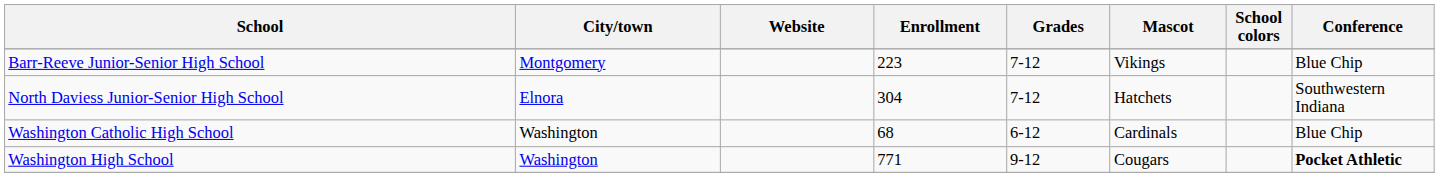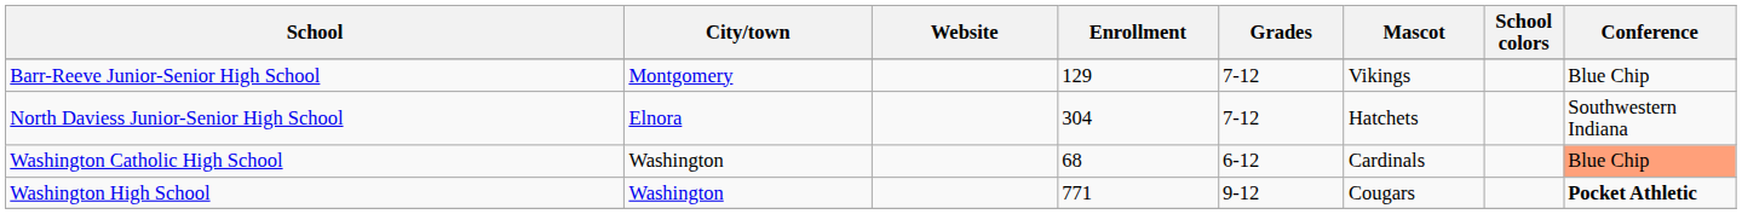Barr-Reeve Junior-Senior High School | Enrollment: 223 -> 129
Washington Catholic High School | Conference: no background -> lightsalmon background
